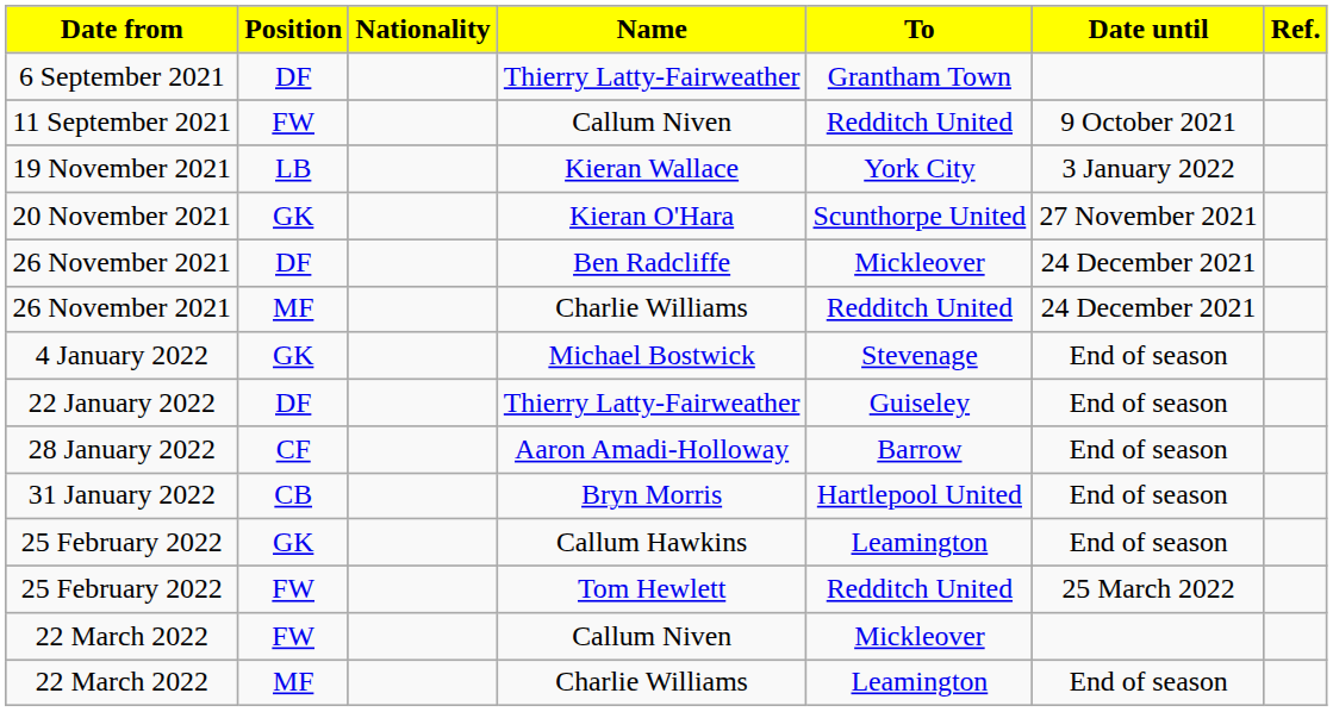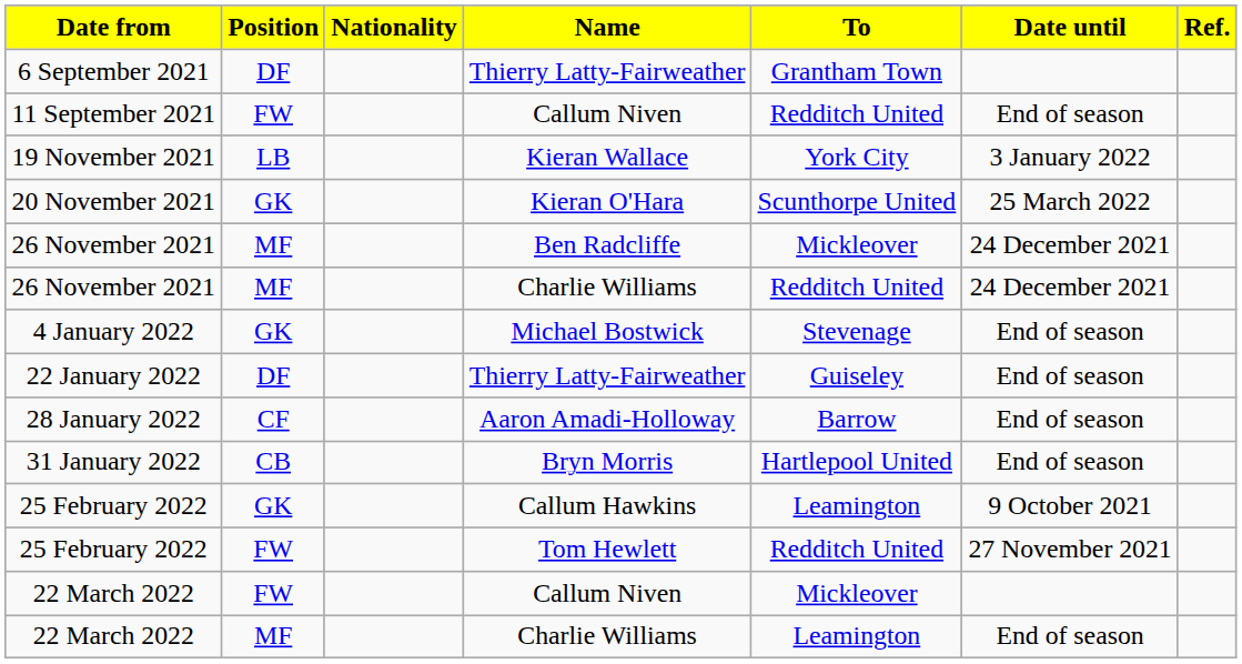11 September 2021 | Date until: 9 October 2021 -> End of season
20 November 2021 | Date until: 27 November 2021 -> 25 March 2022
26 November 2021 / Ben Radcliffe | Position: DF -> MF
25 February 2022 / Callum Hawkins | Date until: End of season -> 9 October 2021
25 February 2022 / Tom Hewlett | Date until: 25 March 2022 -> 27 November 2021
